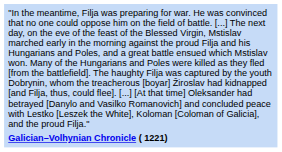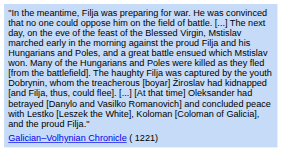row 2 | column 1: bold -> normal
